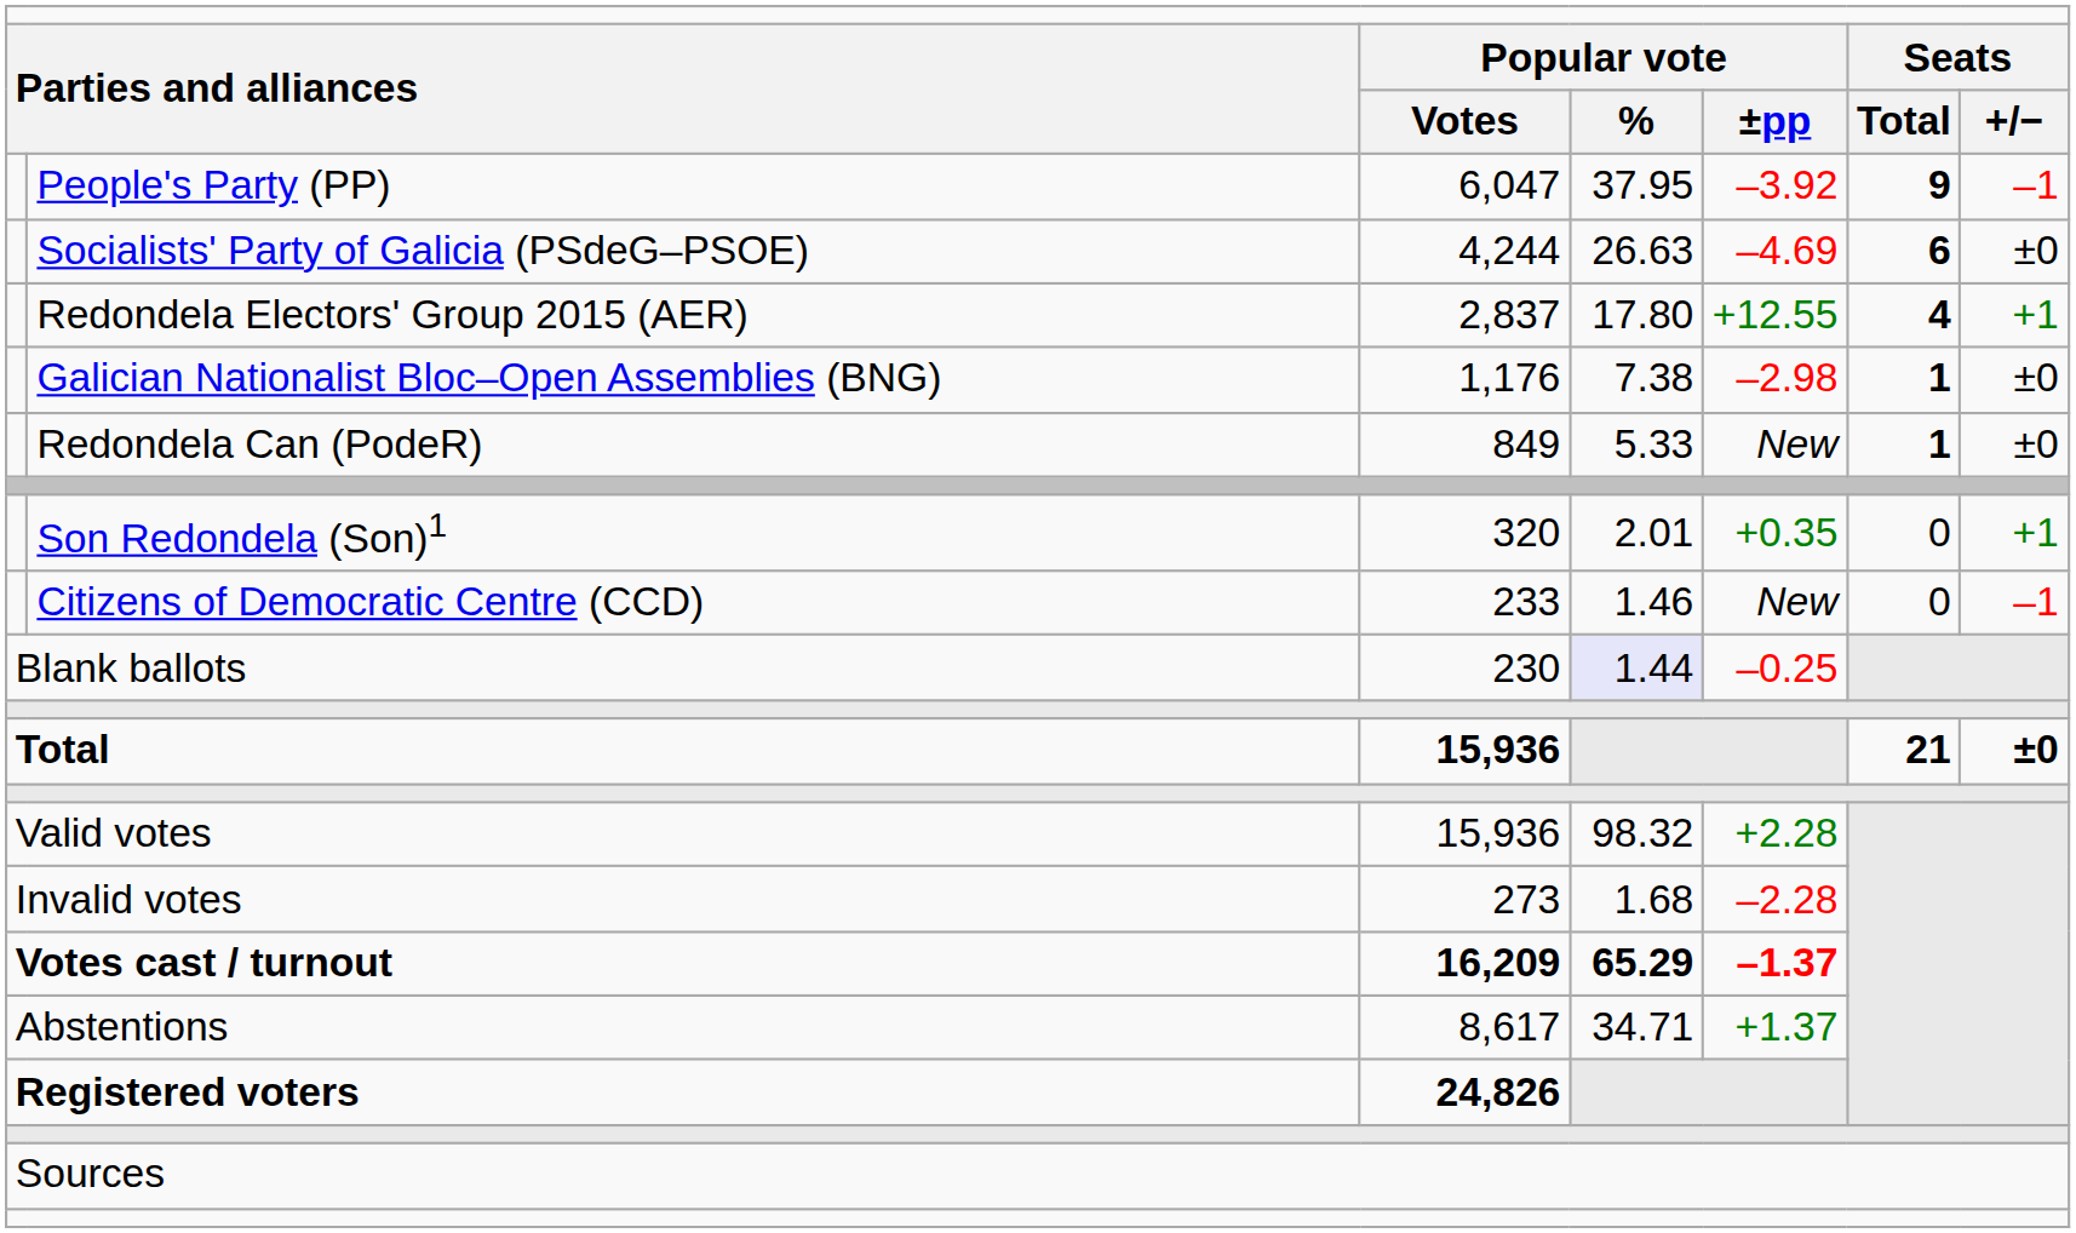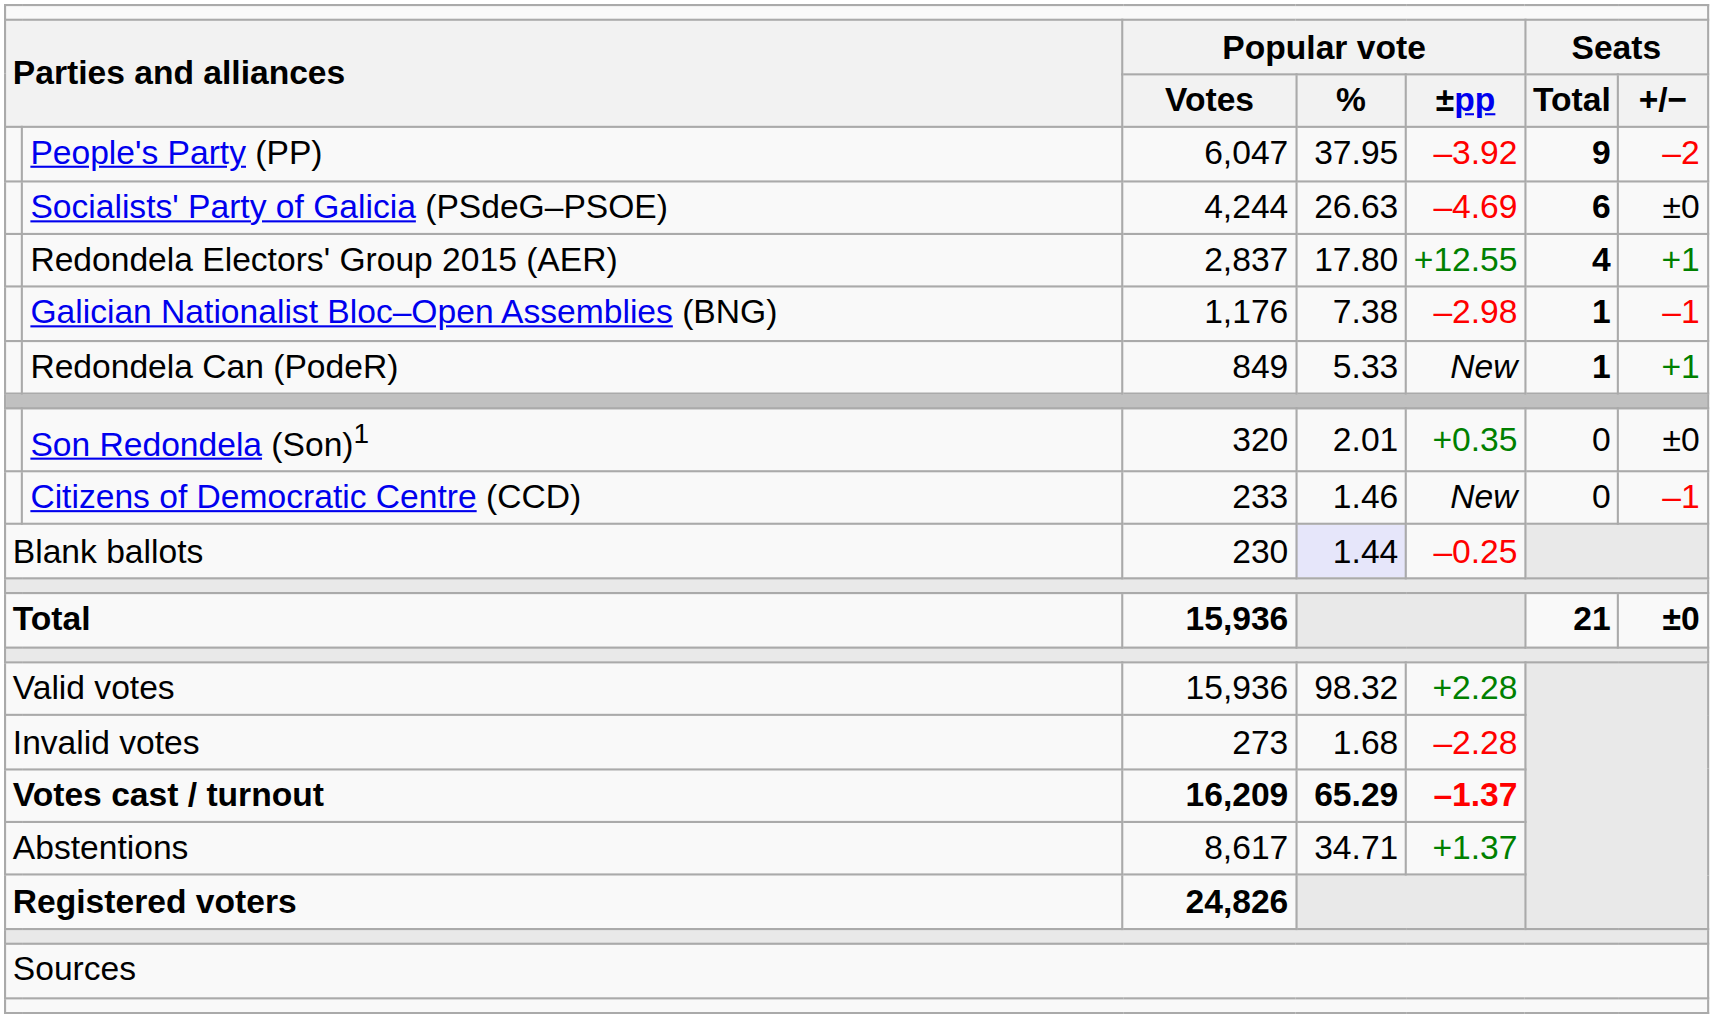People's Party (PP) | column 7: –1 -> –2
Galician Nationalist Bloc–Open Assemblies (BNG) | column 7: ±0 -> –1
Redondela Can (PodeR) | column 7: ±0 -> +1
Son Redondela (Son)1 | column 7: +1 -> ±0
